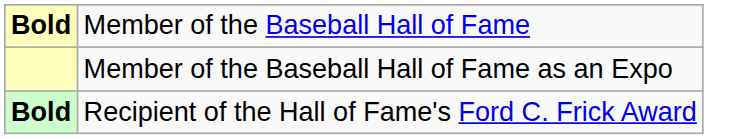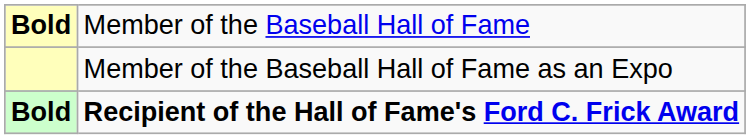row 3 | column 2: normal -> bold
